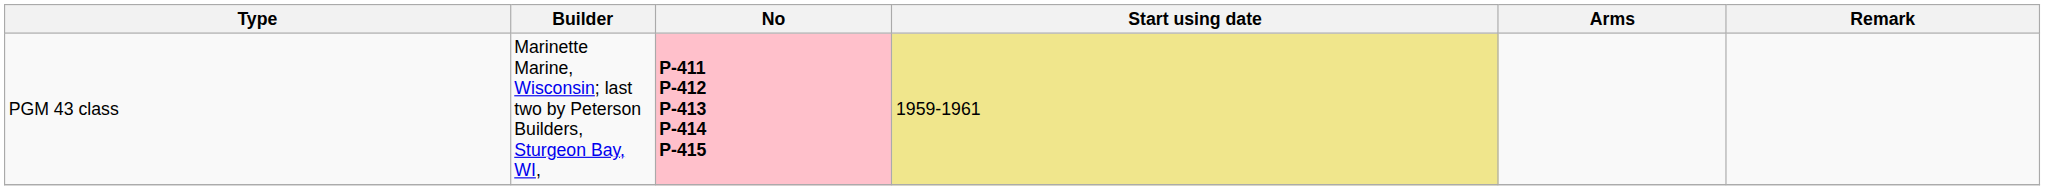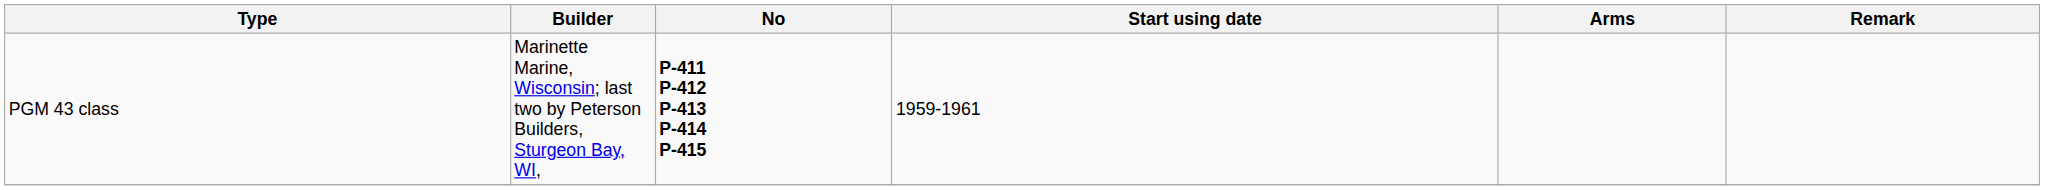PGM 43 class | No: pink background -> no background
PGM 43 class | Start using date: khaki background -> no background
